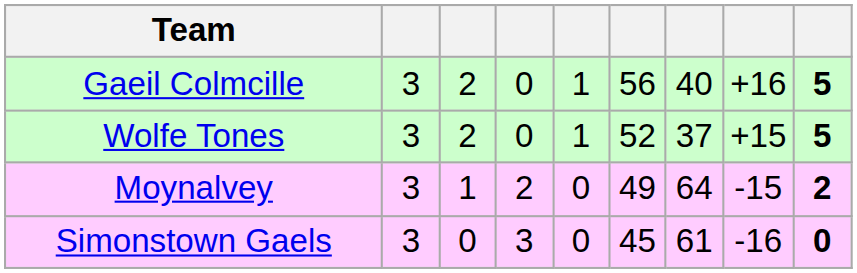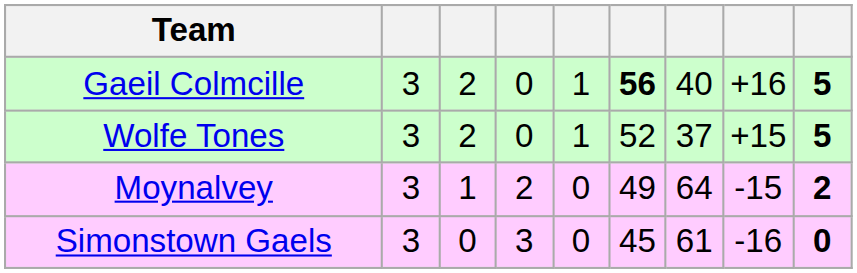Gaeil Colmcille | column 6: normal -> bold
